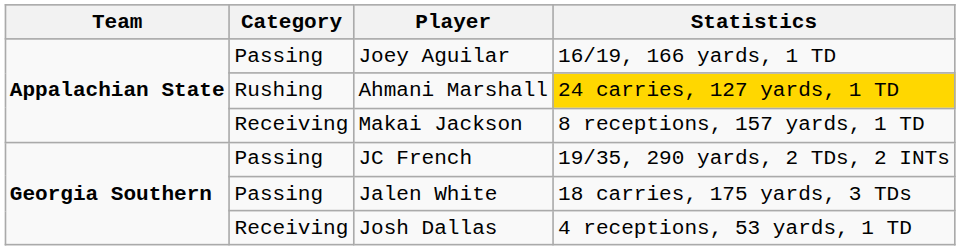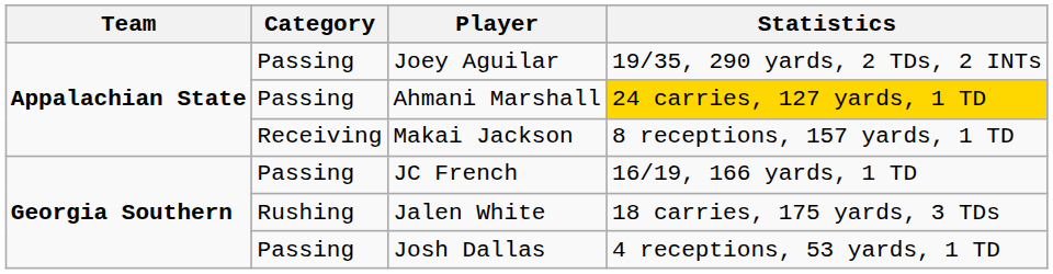Joey Aguilar | Statistics: 16/19, 166 yards, 1 TD -> 19/35, 290 yards, 2 TDs, 2 INTs
Ahmani Marshall | Category: Rushing -> Passing
JC French | Statistics: 19/35, 290 yards, 2 TDs, 2 INTs -> 16/19, 166 yards, 1 TD
Jalen White | Category: Passing -> Rushing
Josh Dallas | Category: Receiving -> Passing
